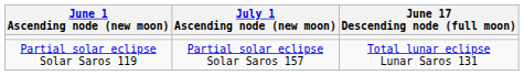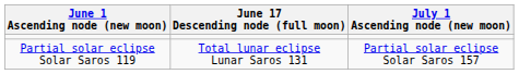columns swapped: June 17 Descending node (full moon) <-> July 1 Ascending node (new moon)
